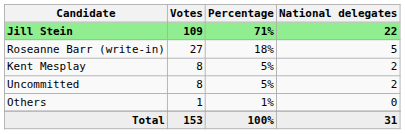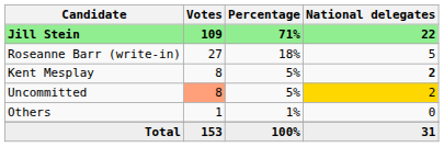Kent Mesplay | National delegates: normal -> bold
Uncommitted | Votes: no background -> lightsalmon background
Uncommitted | National delegates: no background -> gold background
